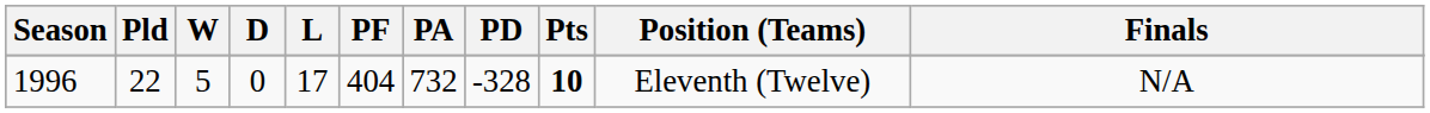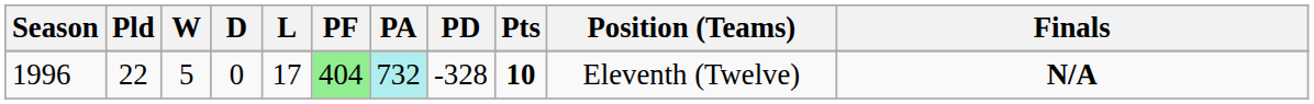1996 | PF: no background -> lightgreen background
1996 | PA: no background -> paleturquoise background
1996 | Finals: normal -> bold
